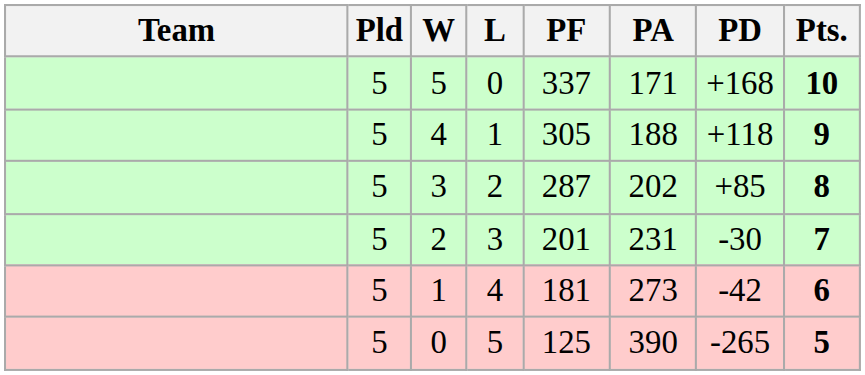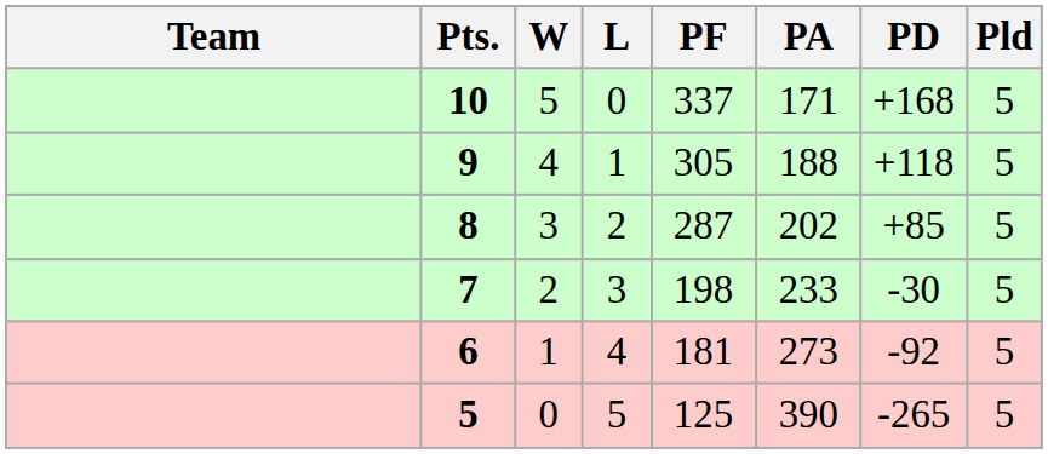columns swapped: Pld <-> Pts.
row 5 | PF: 201 -> 198
row 5 | PA: 231 -> 233
row 6 | PD: -42 -> -92
